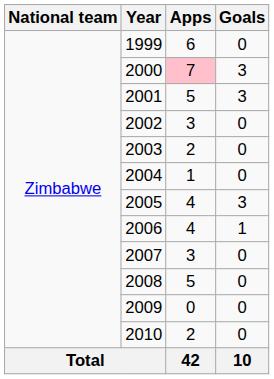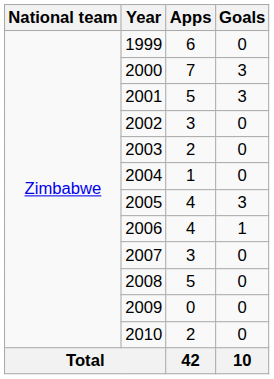2000 | Apps: pink background -> no background
